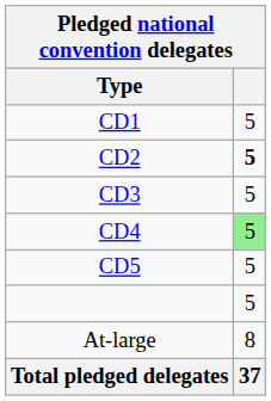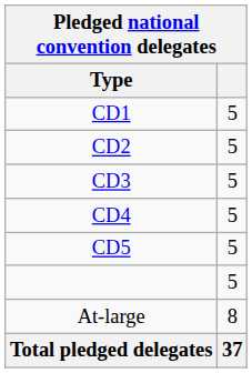CD2 | column 2: bold -> normal
CD4 | column 2: lightgreen background -> no background
